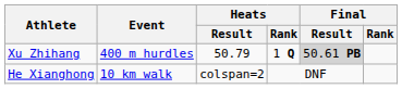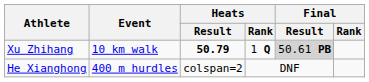Xu Zhihang | Event: 400 m hurdles -> 10 km walk
Xu Zhihang | Heats / Result: normal -> bold
He Xianghong | Event: 10 km walk -> 400 m hurdles
